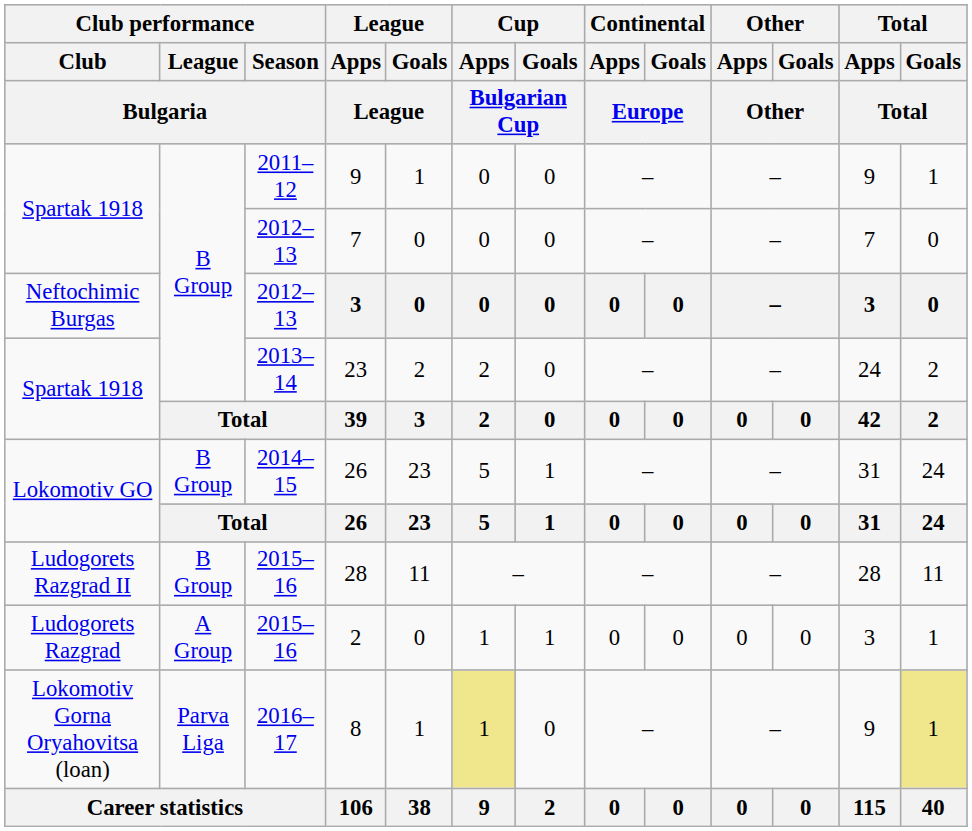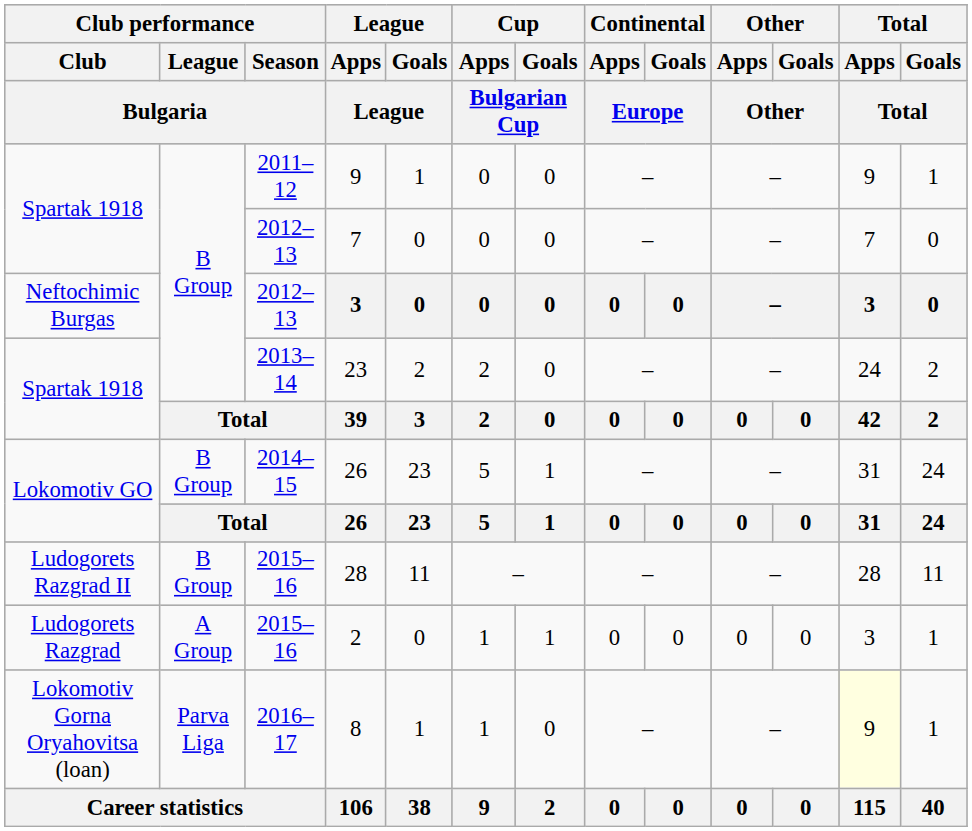8 | Cup / Apps / Bulgarian Cup: khaki background -> no background
8 | Total / Apps / Total: no background -> lightyellow background
8 | Total / Goals / Total: khaki background -> no background
